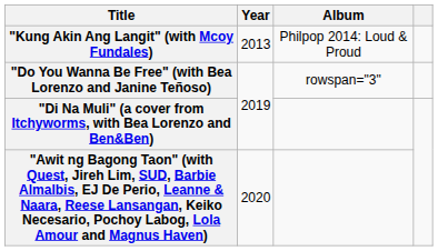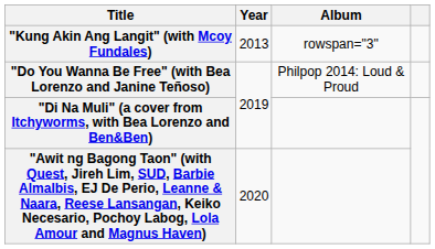"Kung Akin Ang Langit" (with Mcoy Fundales) | Album: Philpop 2014: Loud & Proud -> rowspan="3"
"Do You Wanna Be Free" (with Bea Lorenzo and Janine Teñoso) | Album: rowspan="3" -> Philpop 2014: Loud & Proud
